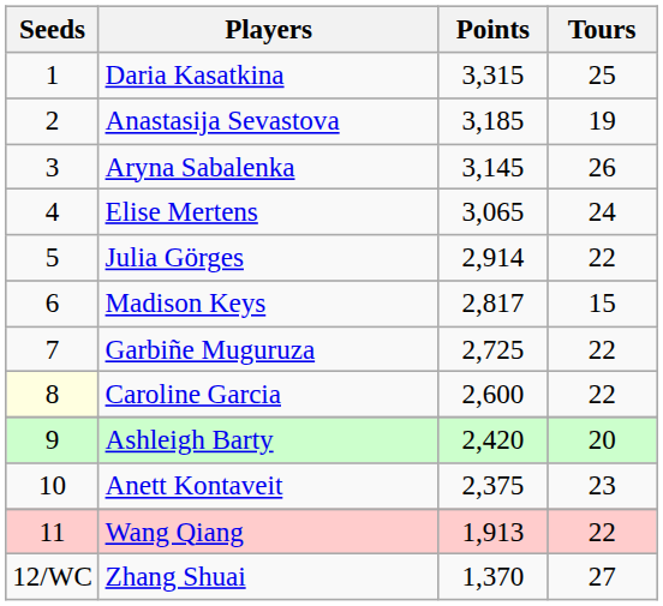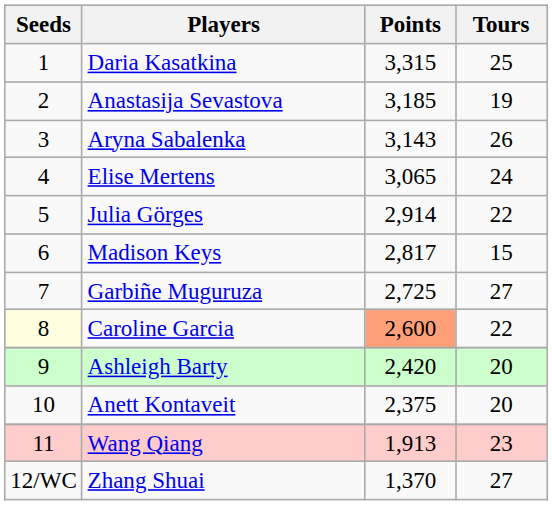Aryna Sabalenka | Points: 3,145 -> 3,143
Garbiñe Muguruza | Tours: 22 -> 27
Caroline Garcia | Points: no background -> lightsalmon background
Anett Kontaveit | Tours: 23 -> 20
Wang Qiang | Tours: 22 -> 23
